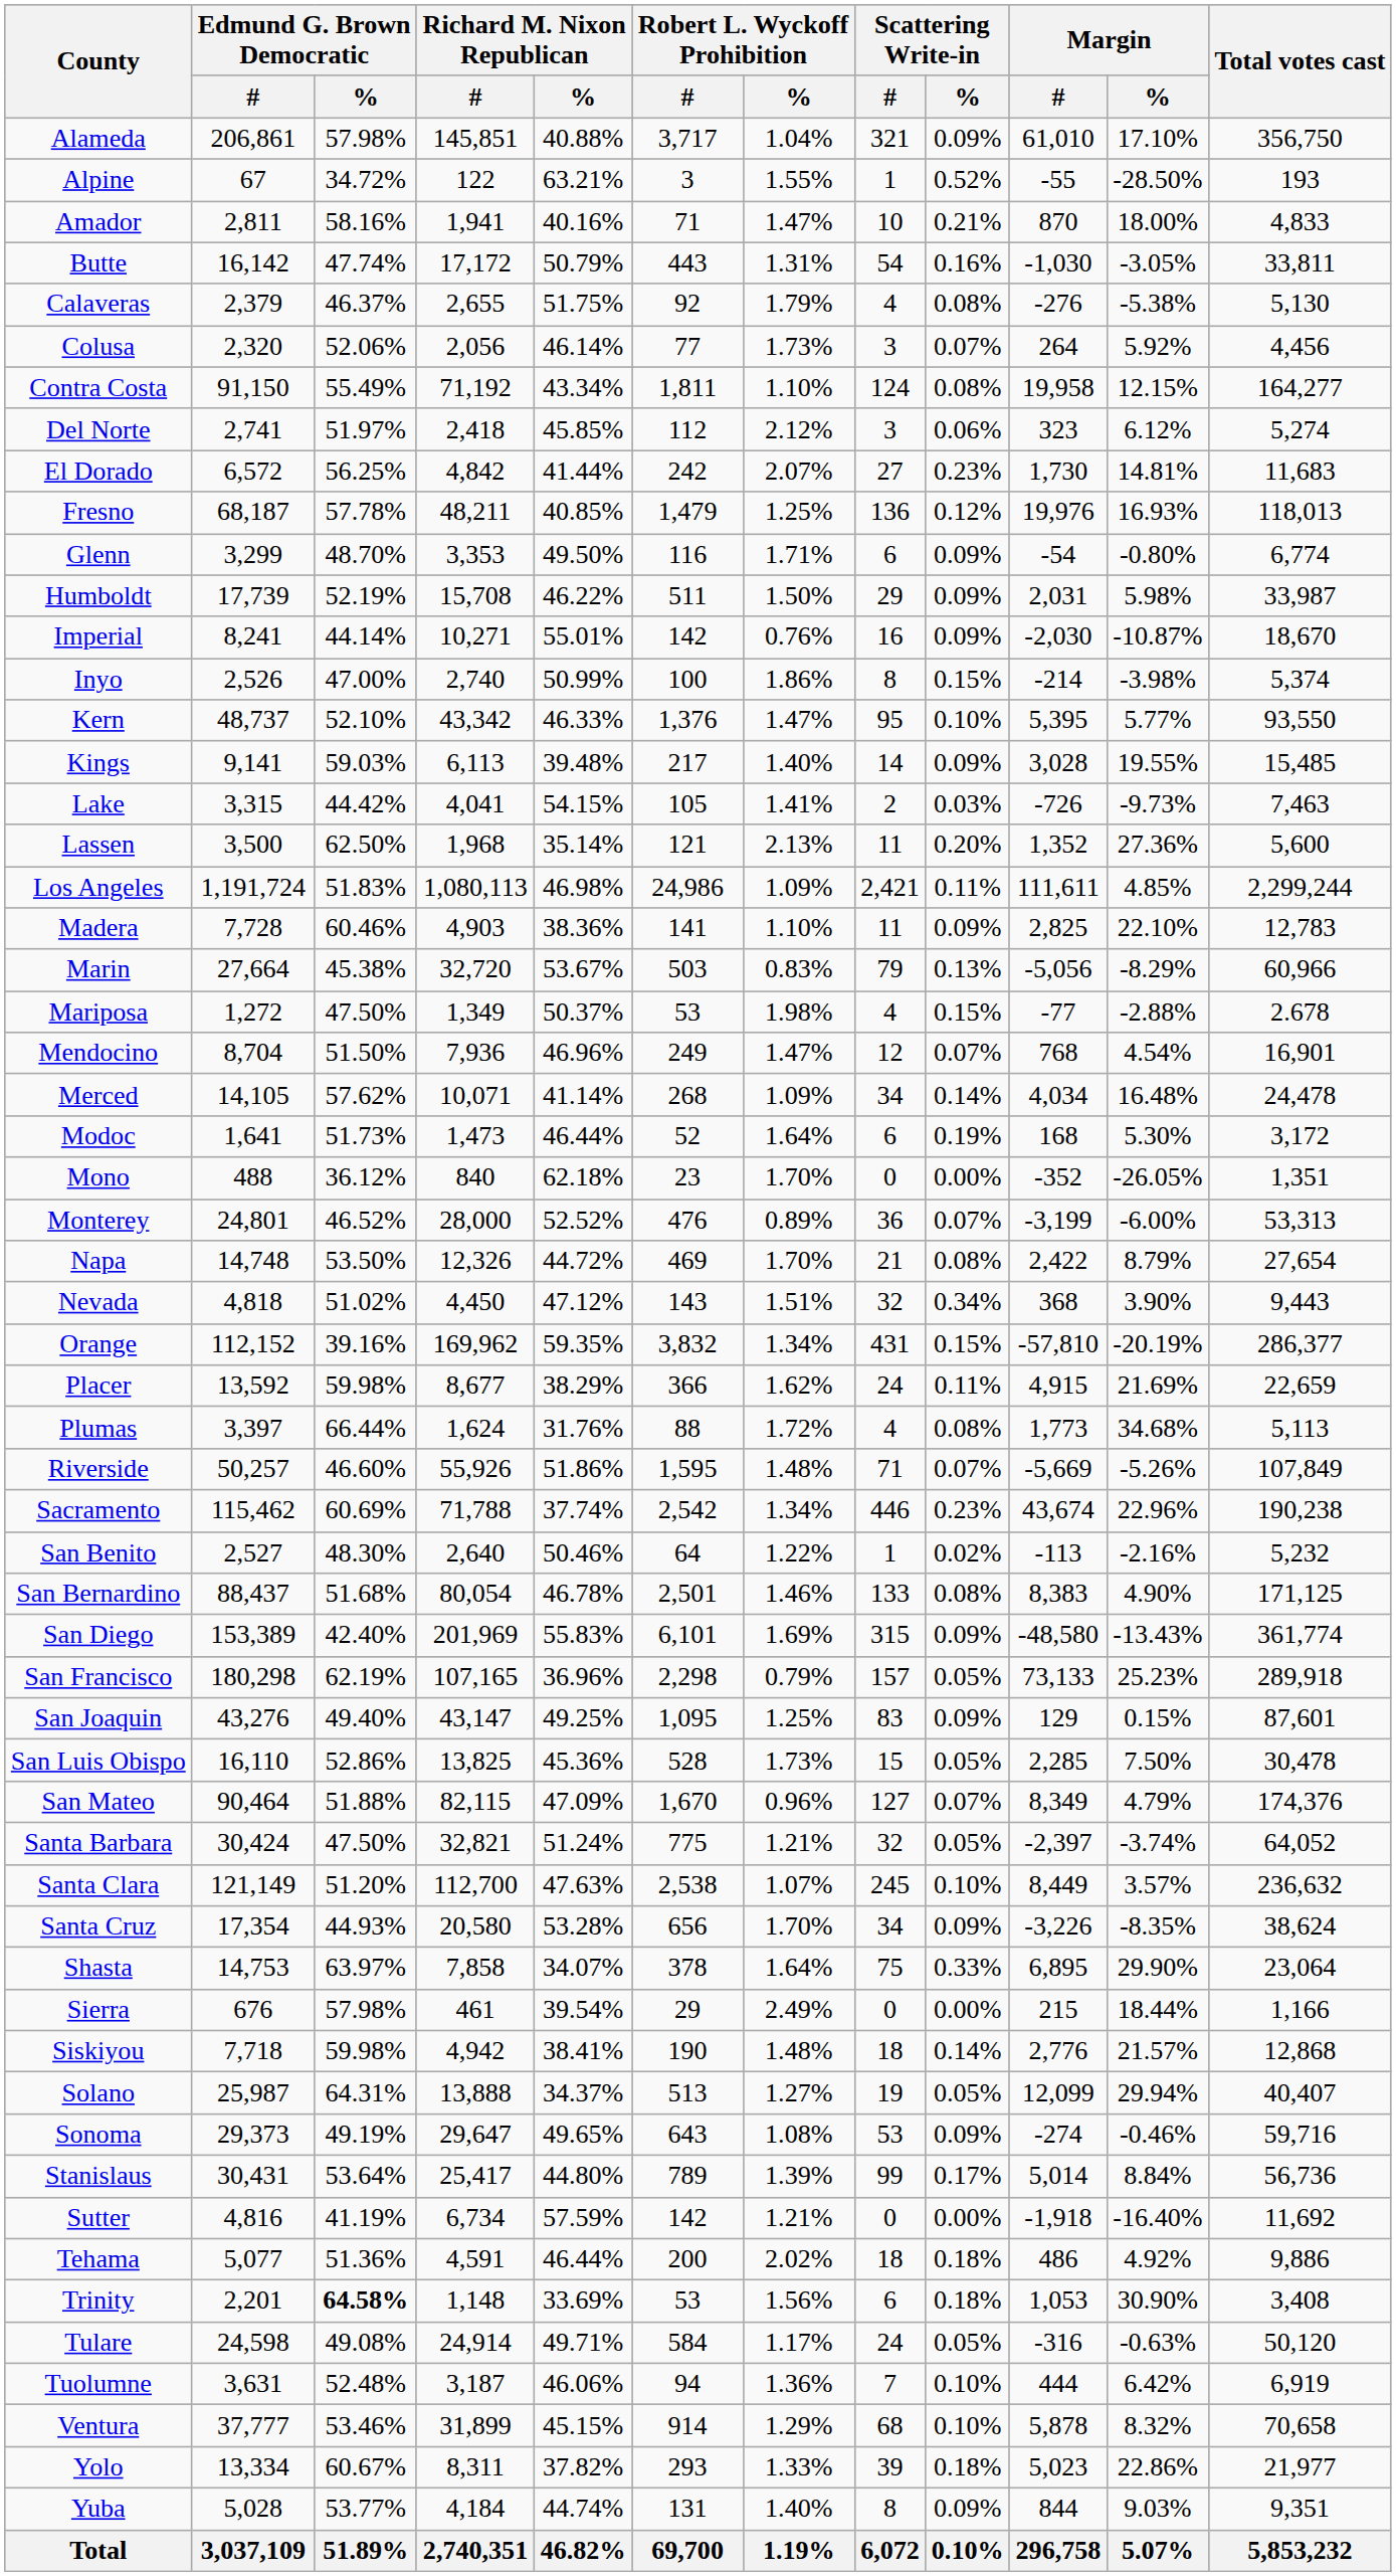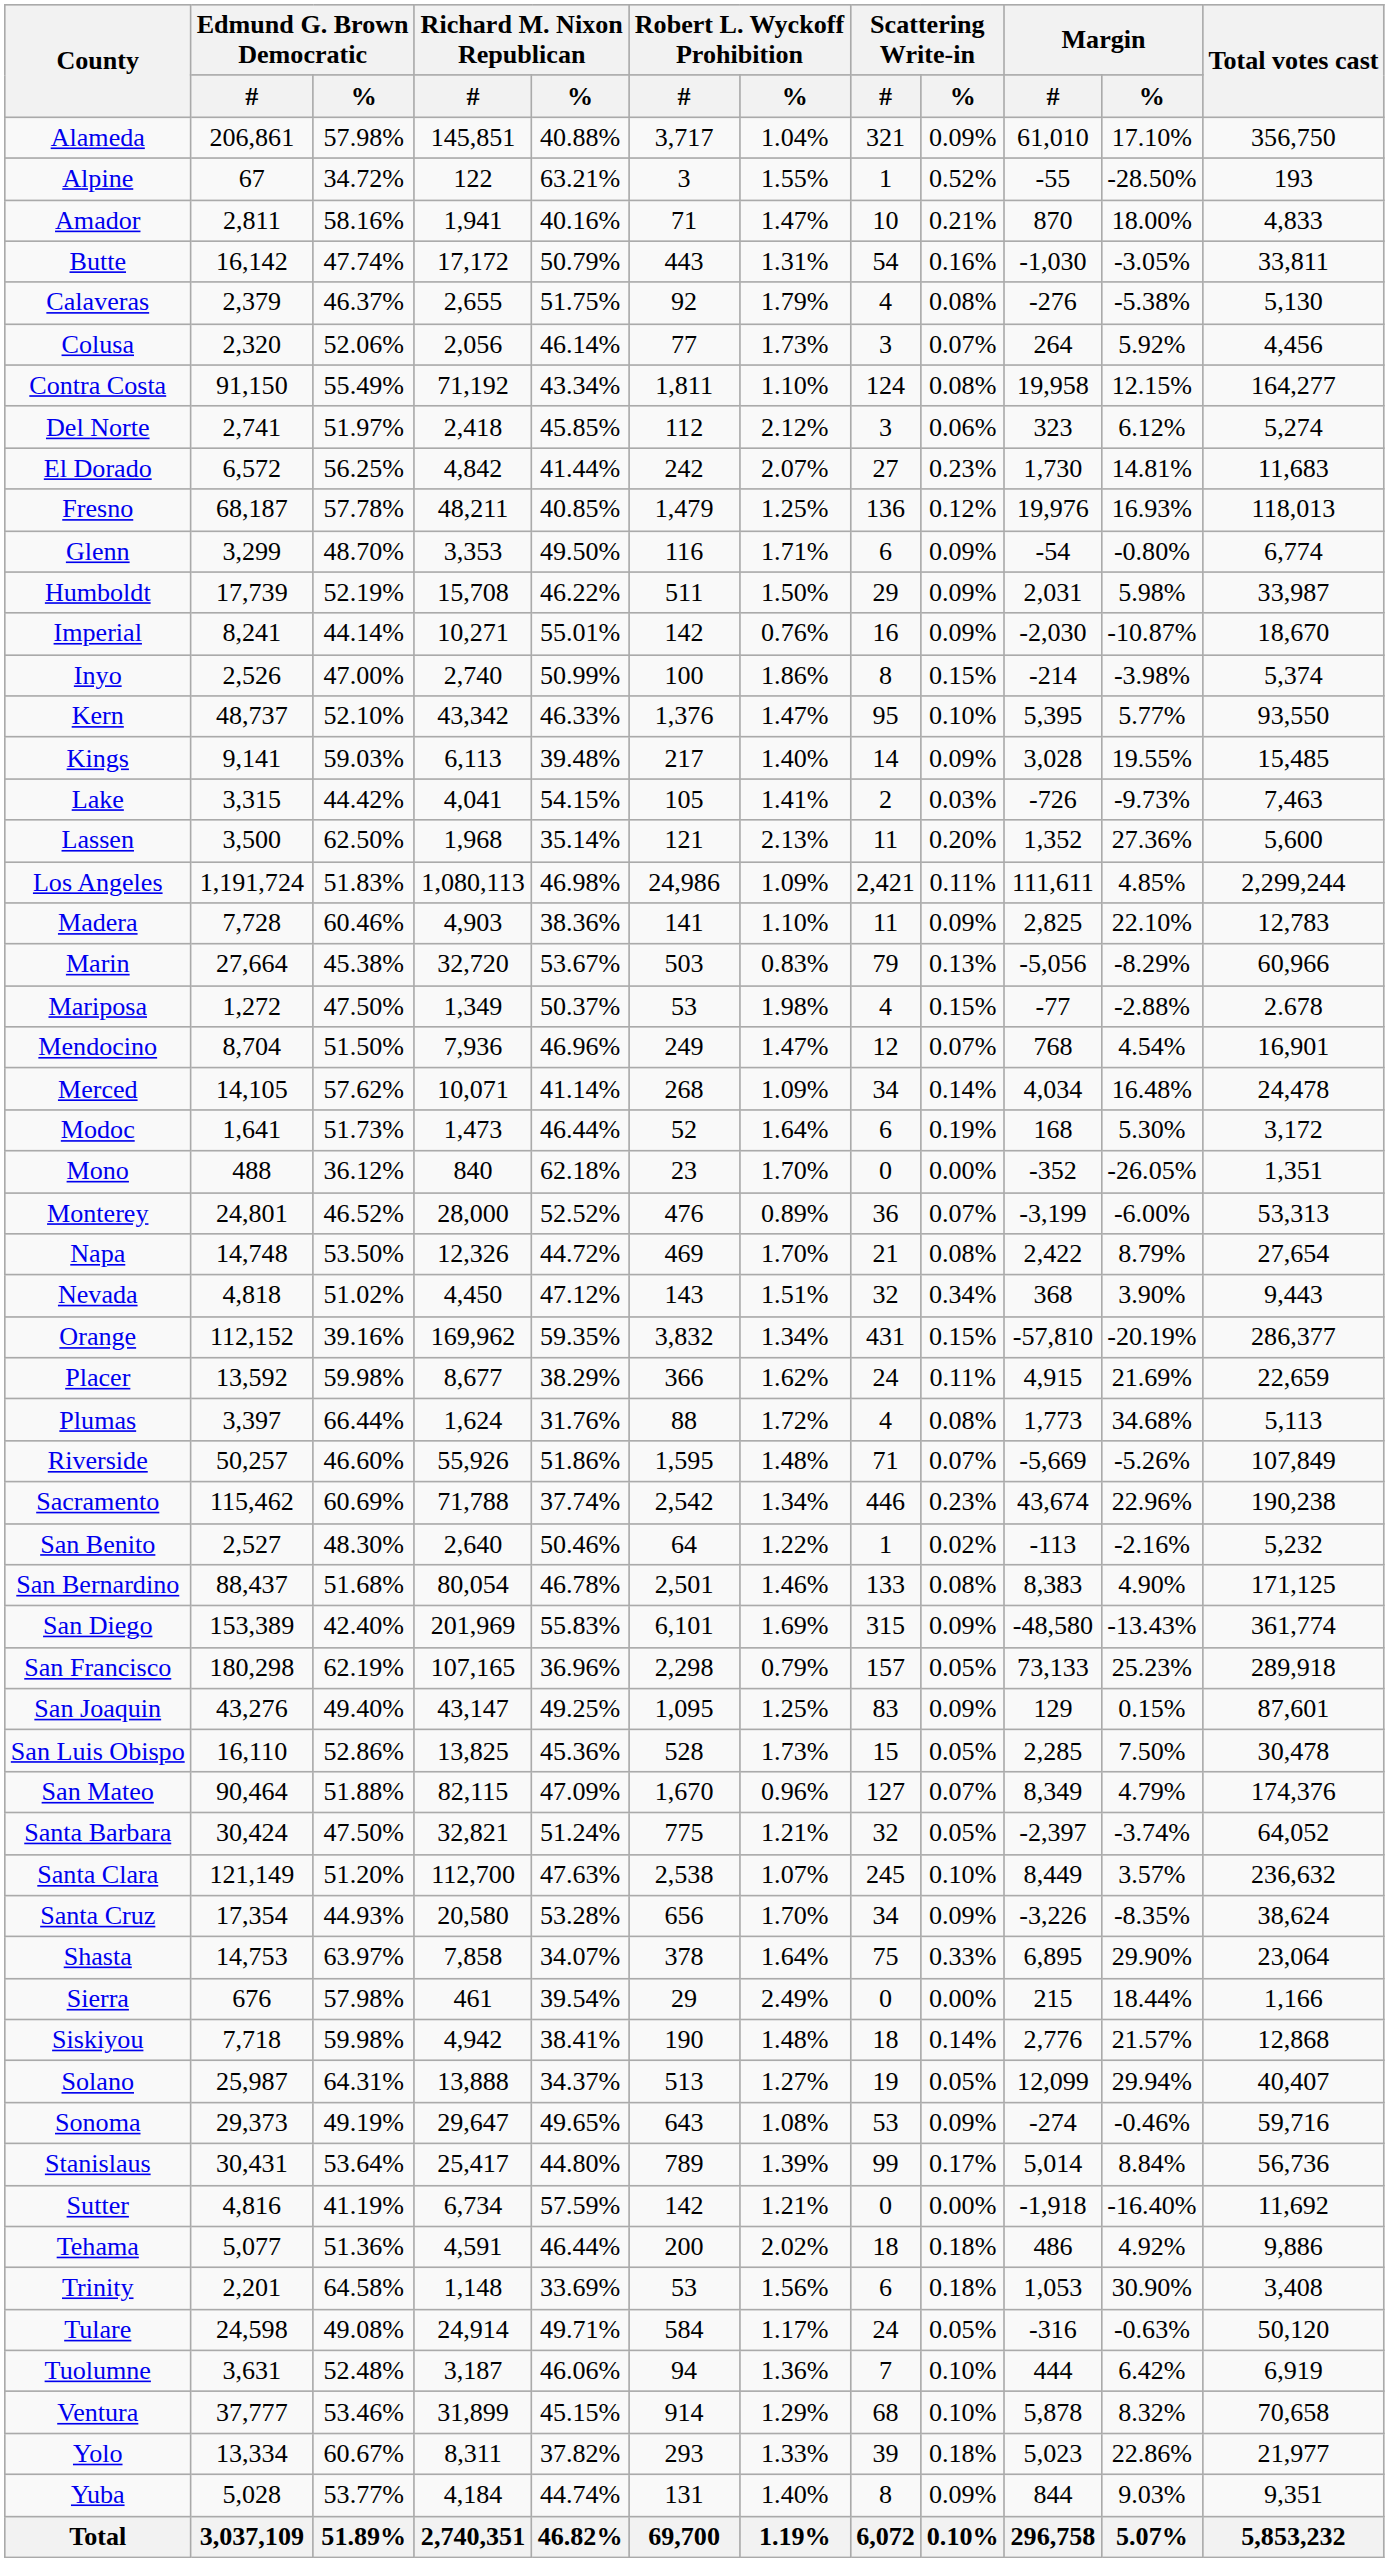Trinity | Edmund G. Brown Democratic / %: bold -> normal
